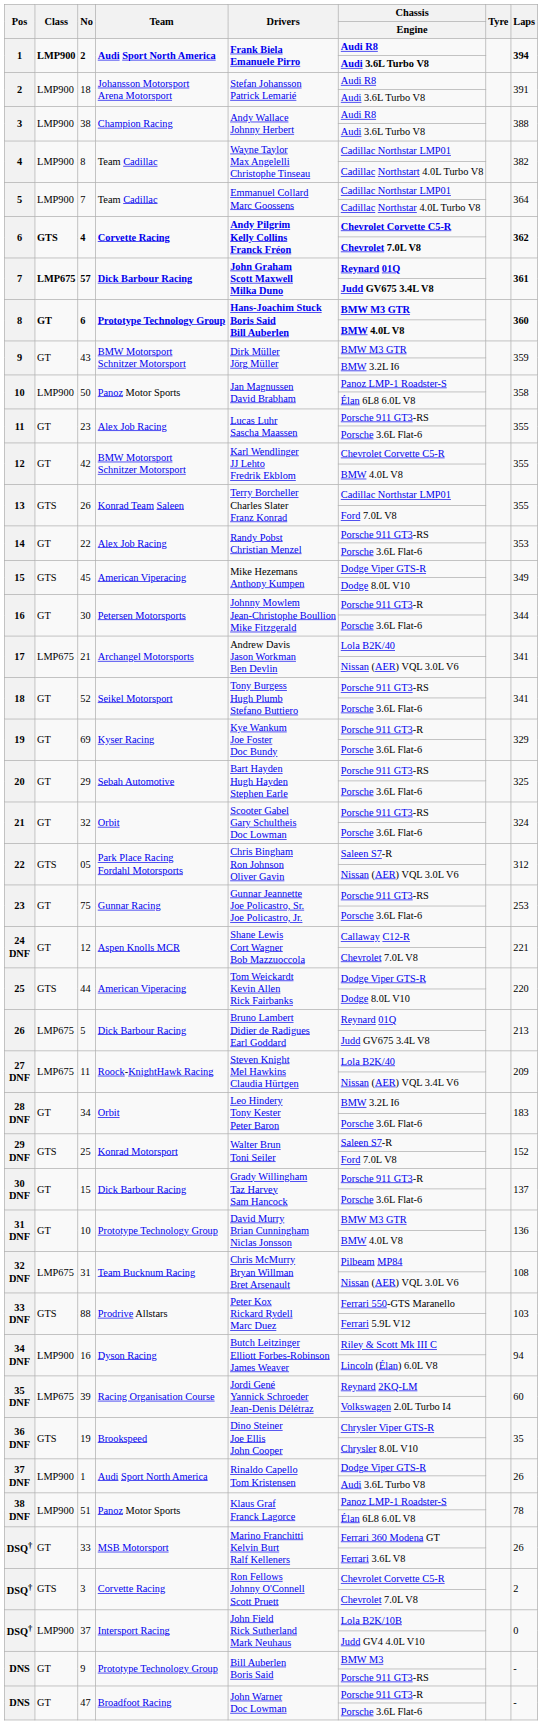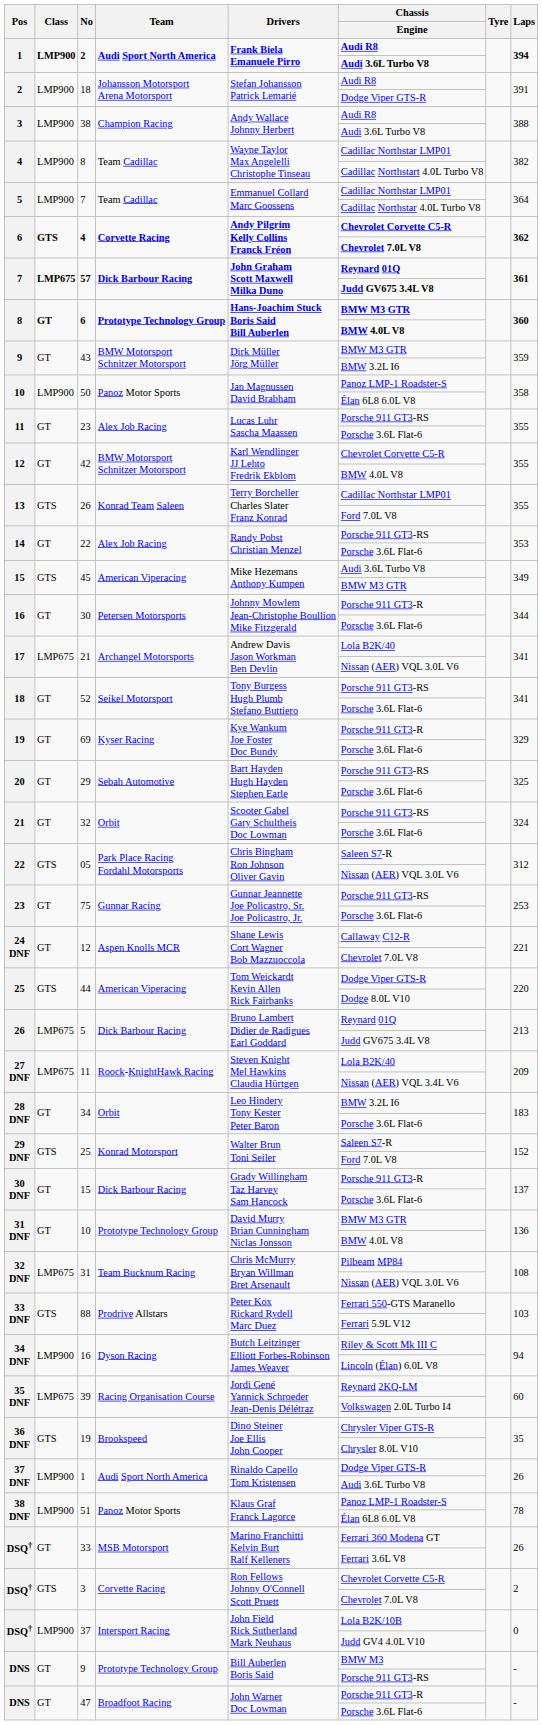row 6 | Chassis / Engine: Audi 3.6L Turbo V8 -> Dodge Viper GTS-R
row 31 | Chassis / Engine: Dodge Viper GTS-R -> Audi 3.6L Turbo V8
row 32 | Chassis / Engine: Dodge 8.0L V10 -> BMW M3 GTR
